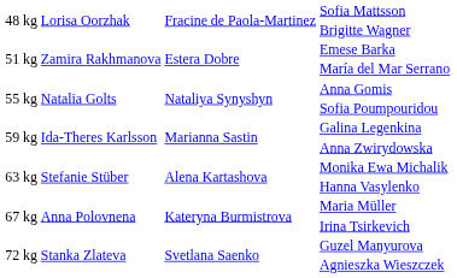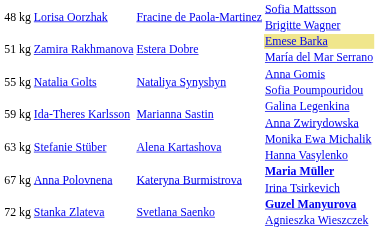Emese Barka | column 4: no background -> khaki background
Maria Müller | column 4: normal -> bold
Guzel Manyurova | column 4: normal -> bold
